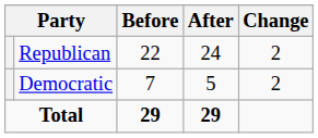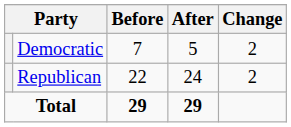rows swapped: Republican <-> Democratic
